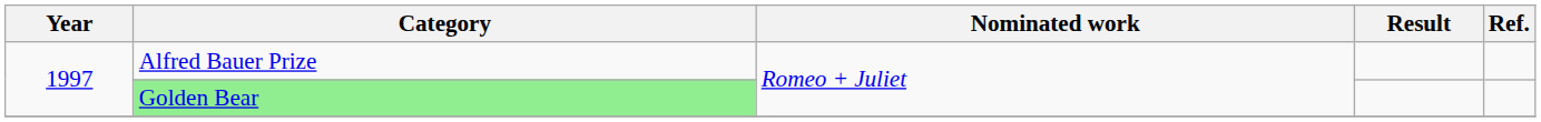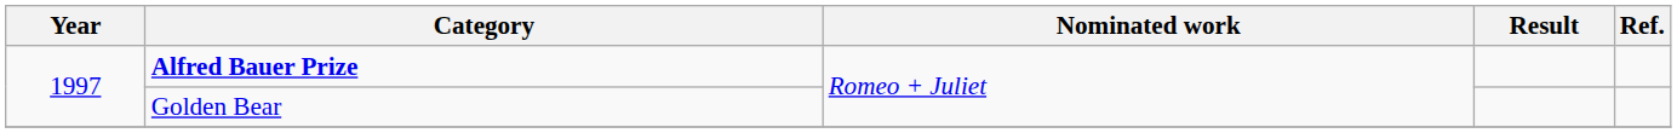Alfred Bauer Prize | Category: normal -> bold
Golden Bear | Category: lightgreen background -> no background
